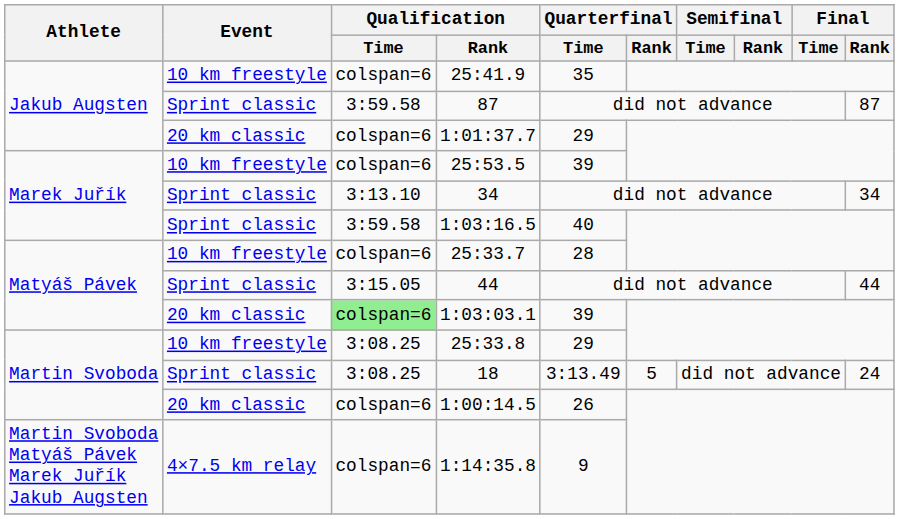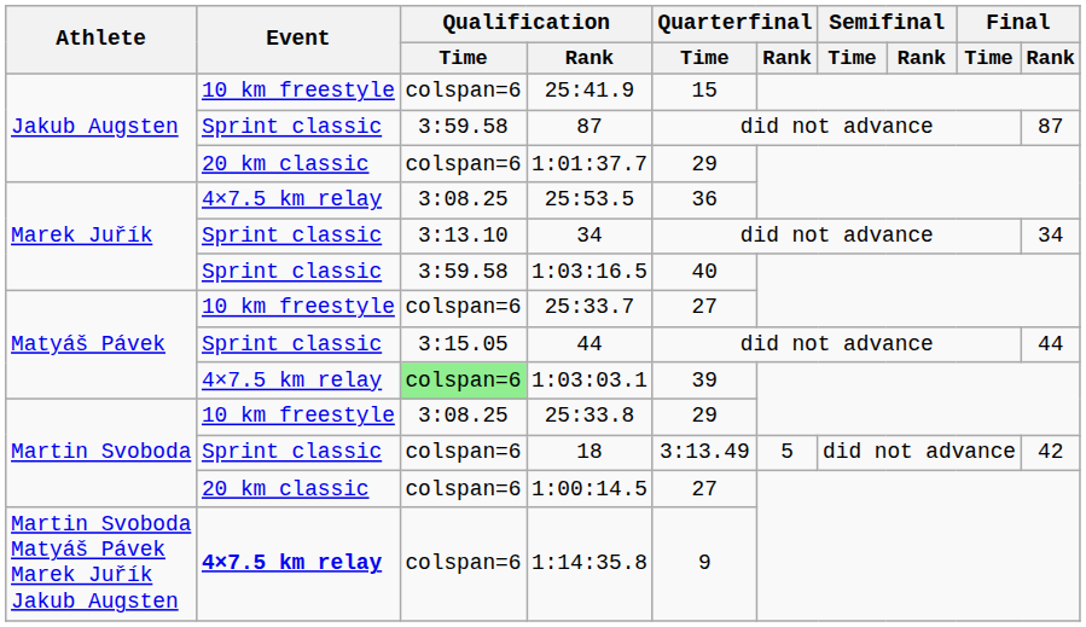25:41.9 | Quarterfinal / Time: 35 -> 15
25:53.5 | Event: 10 km freestyle -> 4×7.5 km relay
25:53.5 | Qualification / Time: colspan=6 -> 3:08.25
25:53.5 | Quarterfinal / Time: 39 -> 36
25:33.7 | Quarterfinal / Time: 28 -> 27
1:03:03.1 | Event: 20 km classic -> 4×7.5 km relay
18 | Qualification / Time: 3:08.25 -> colspan=6
18 | Final / Rank: 24 -> 42
1:00:14.5 | Quarterfinal / Time: 26 -> 27
1:14:35.8 | Event: normal -> bold
